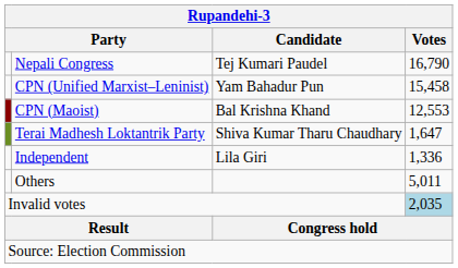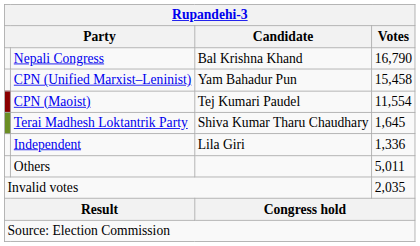Nepali Congress | Candidate: Tej Kumari Paudel -> Bal Krishna Khand
CPN (Maoist) | Candidate: Bal Krishna Khand -> Tej Kumari Paudel
CPN (Maoist) | Votes: 12,553 -> 11,554
Terai Madhesh Loktantrik Party | Votes: 1,647 -> 1,645
Invalid votes | Votes: lightblue background -> no background
